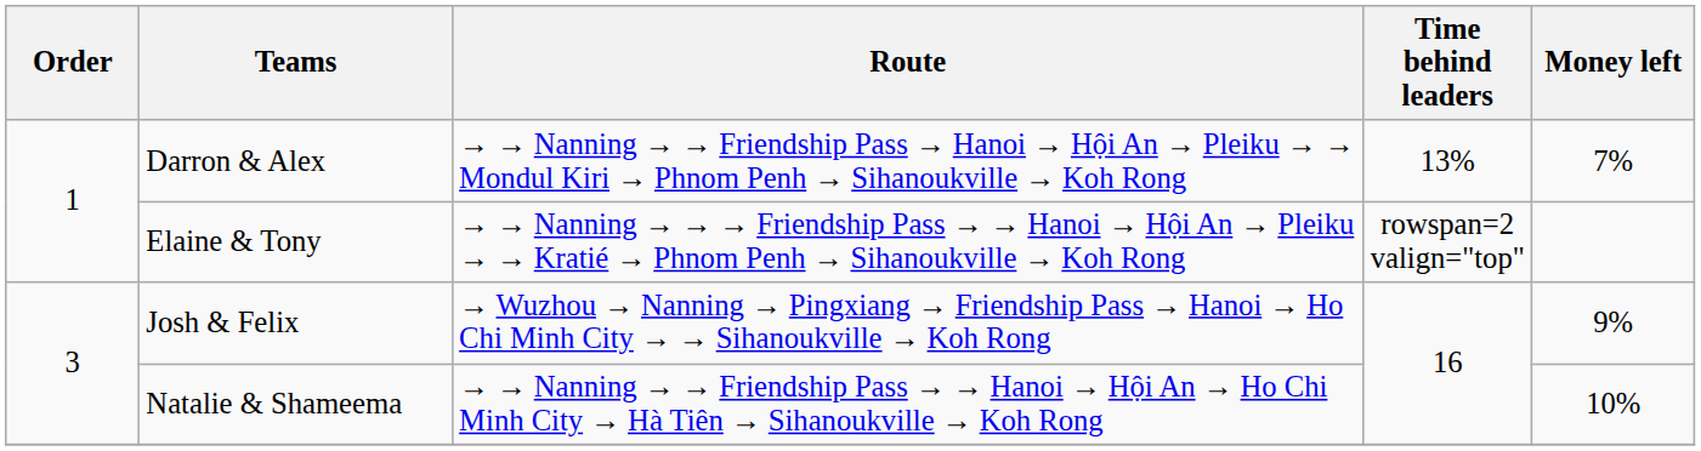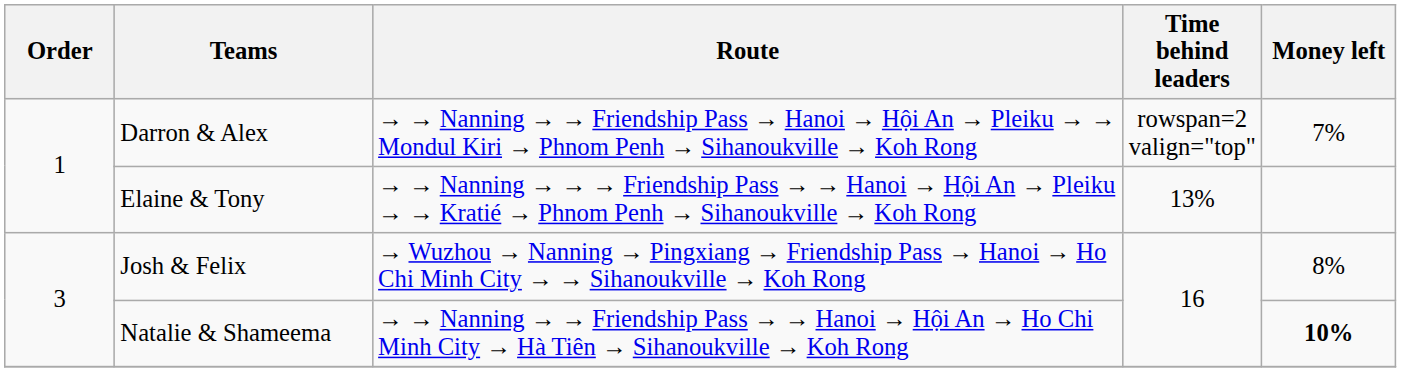Darron & Alex | Time behind leaders: 13% -> rowspan=2 valign="top"
Elaine & Tony | Time behind leaders: rowspan=2 valign="top" -> 13%
Josh & Felix | Money left: 9% -> 8%
Natalie & Shameema | Money left: normal -> bold
